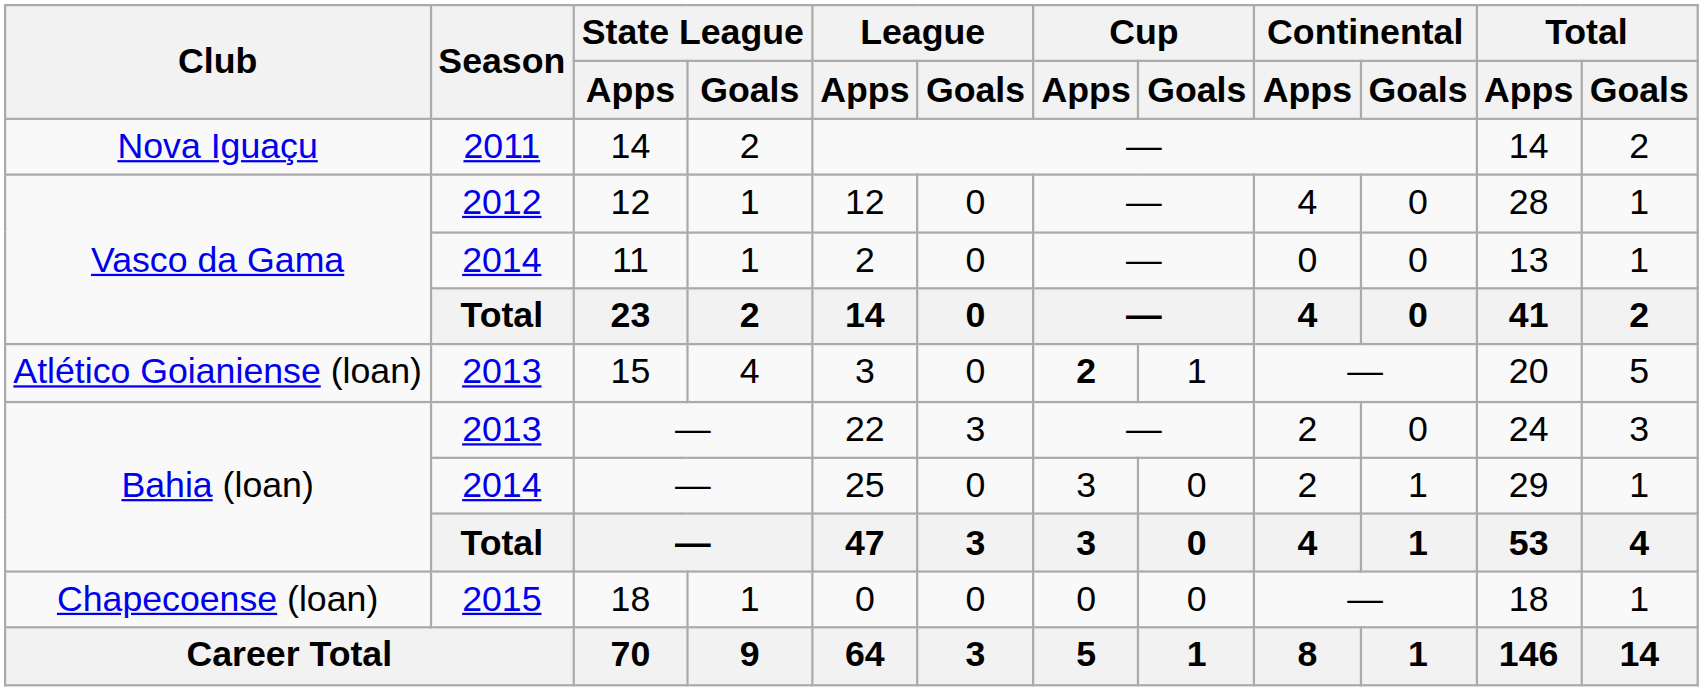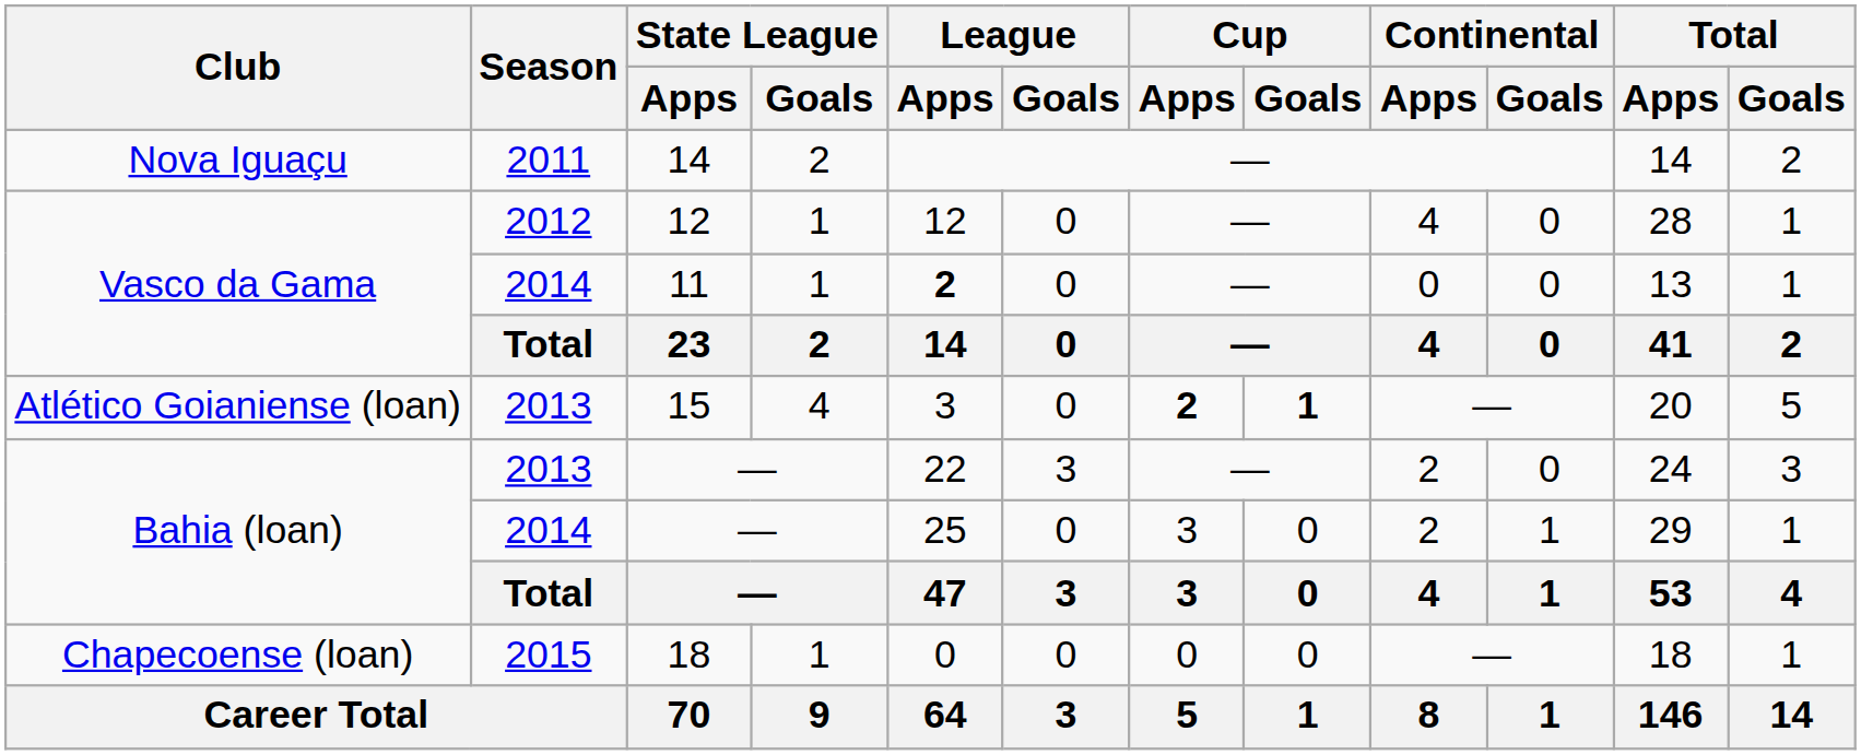11 | League / Apps: normal -> bold
15 | Cup / Goals: normal -> bold
